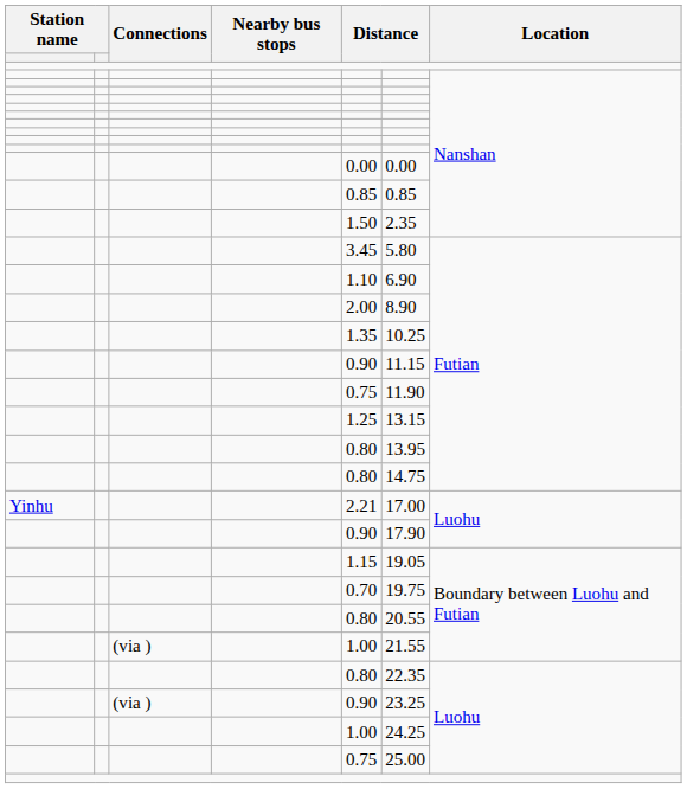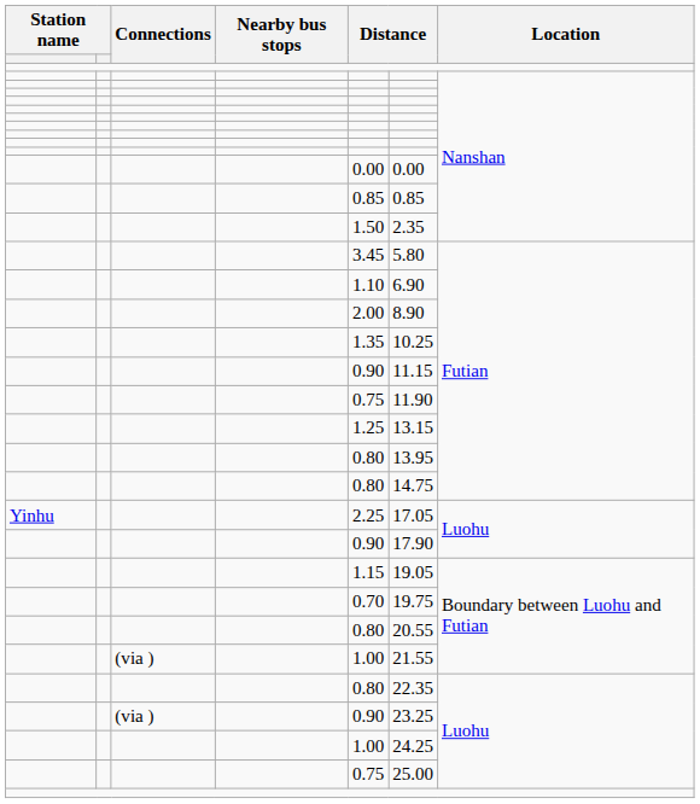Yinhu | column 5: 2.21 -> 2.25
Yinhu | column 6: 17.00 -> 17.05
